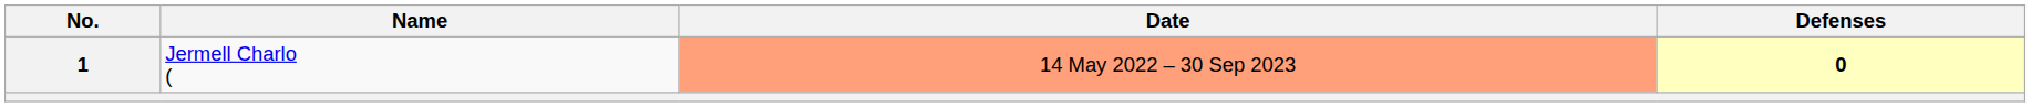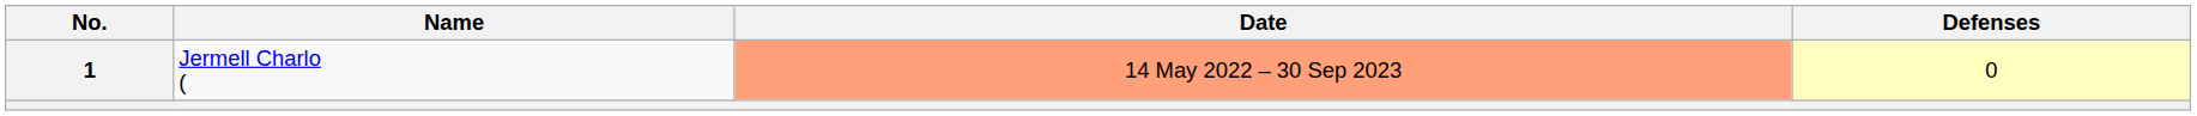1 | Defenses: bold -> normal
